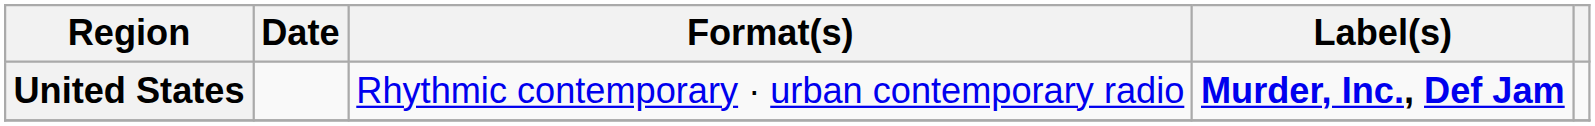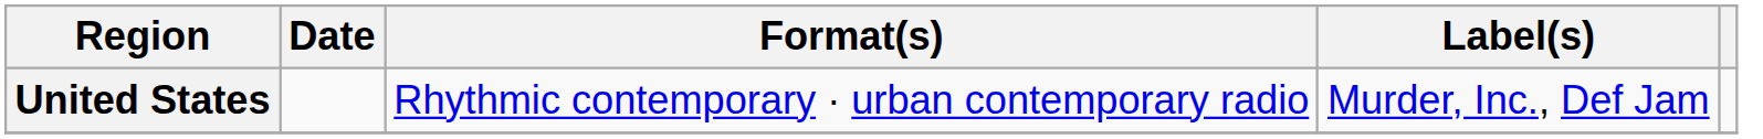United States | Label(s): bold -> normal
